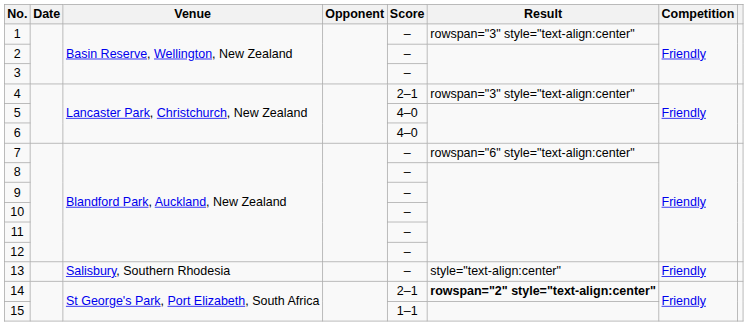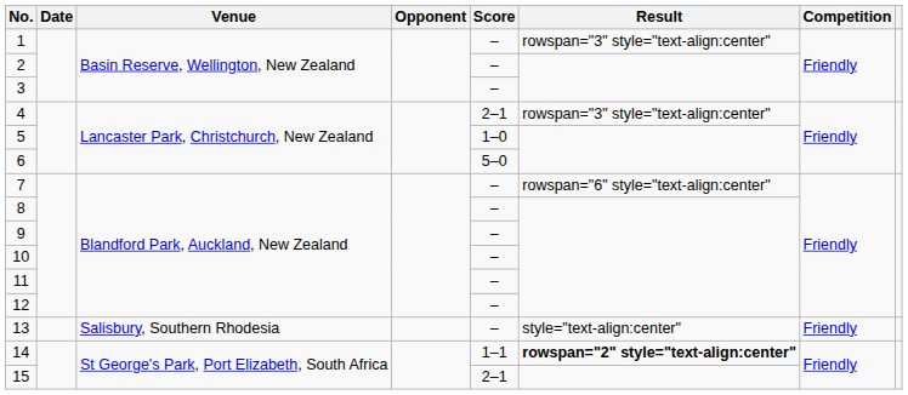5 | Score: 4–0 -> 1–0
6 | Score: 4–0 -> 5–0
14 | Score: 2–1 -> 1–1
15 | Score: 1–1 -> 2–1
